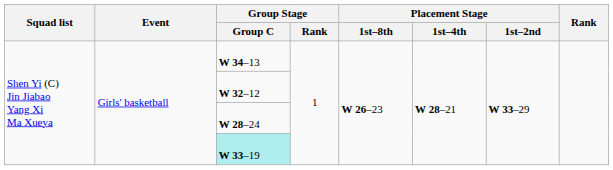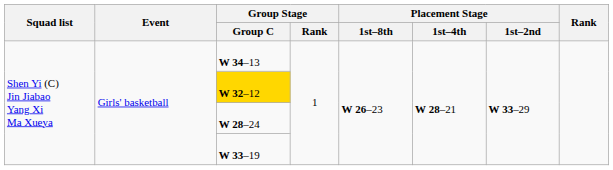W 32–12 | Group Stage / Group C: no background -> gold background
W 33–19 | Group Stage / Group C: paleturquoise background -> no background
